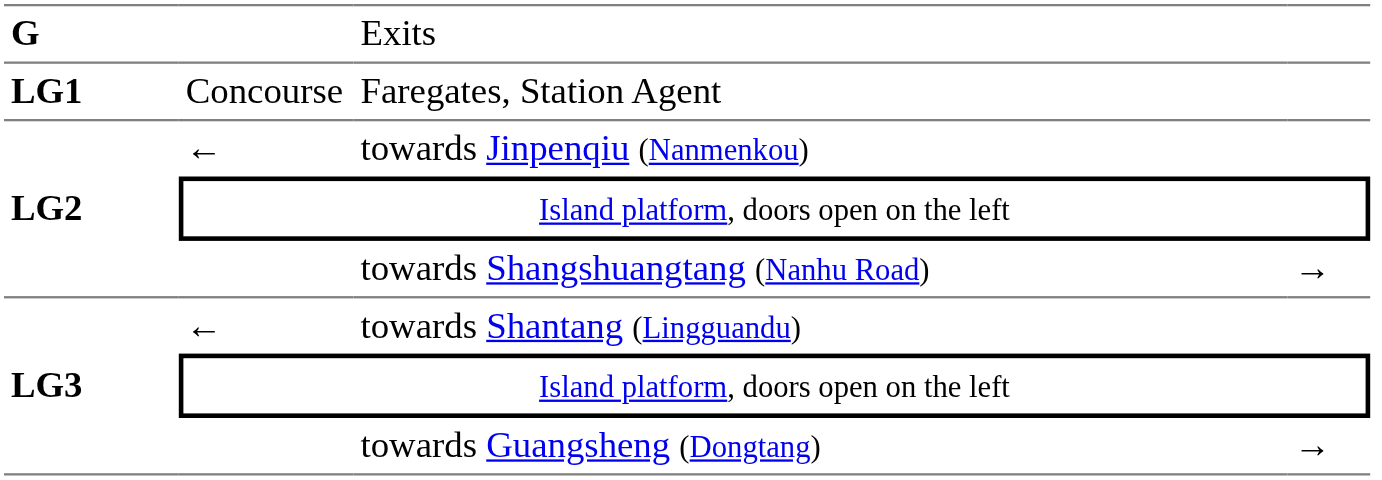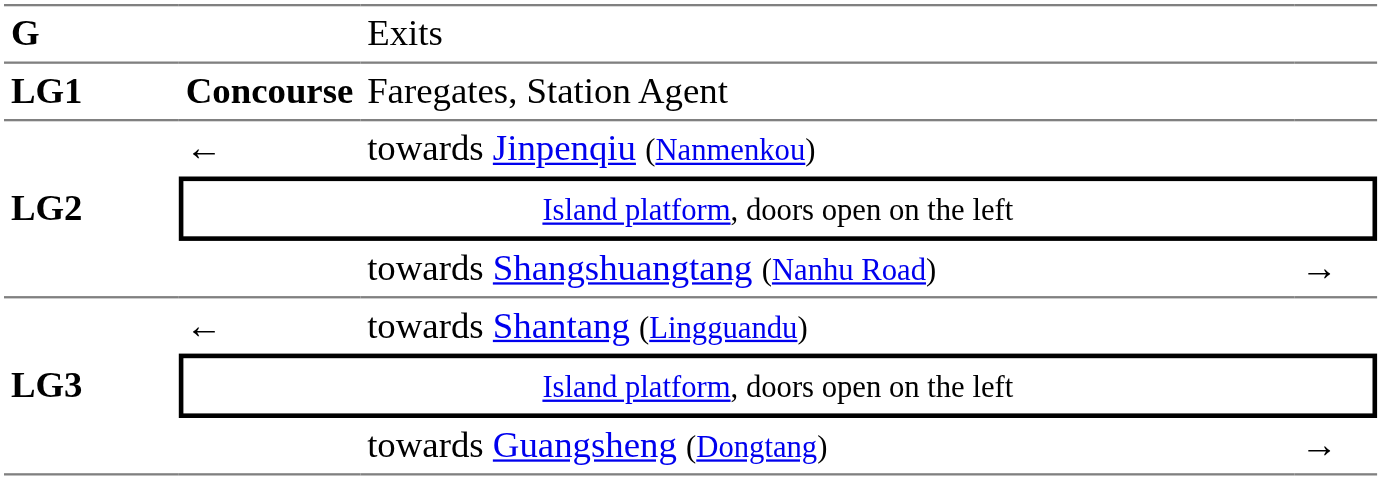Faregates, Station Agent | column 2: normal -> bold
